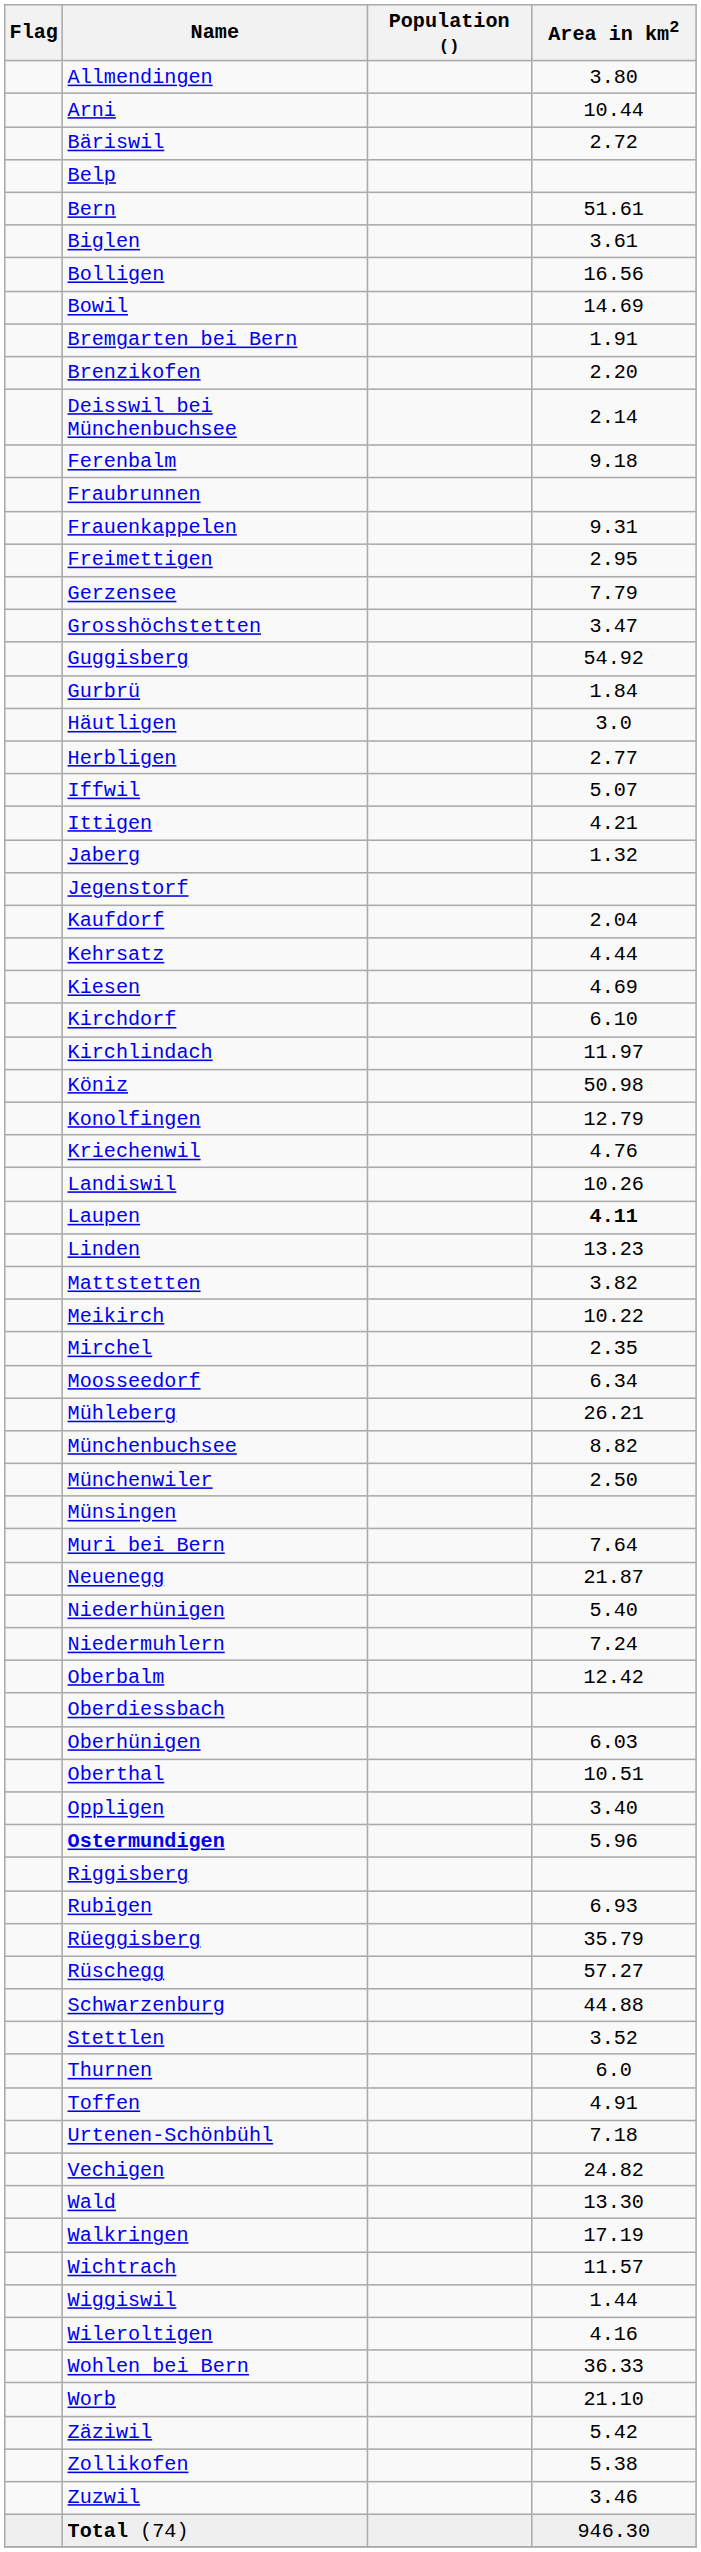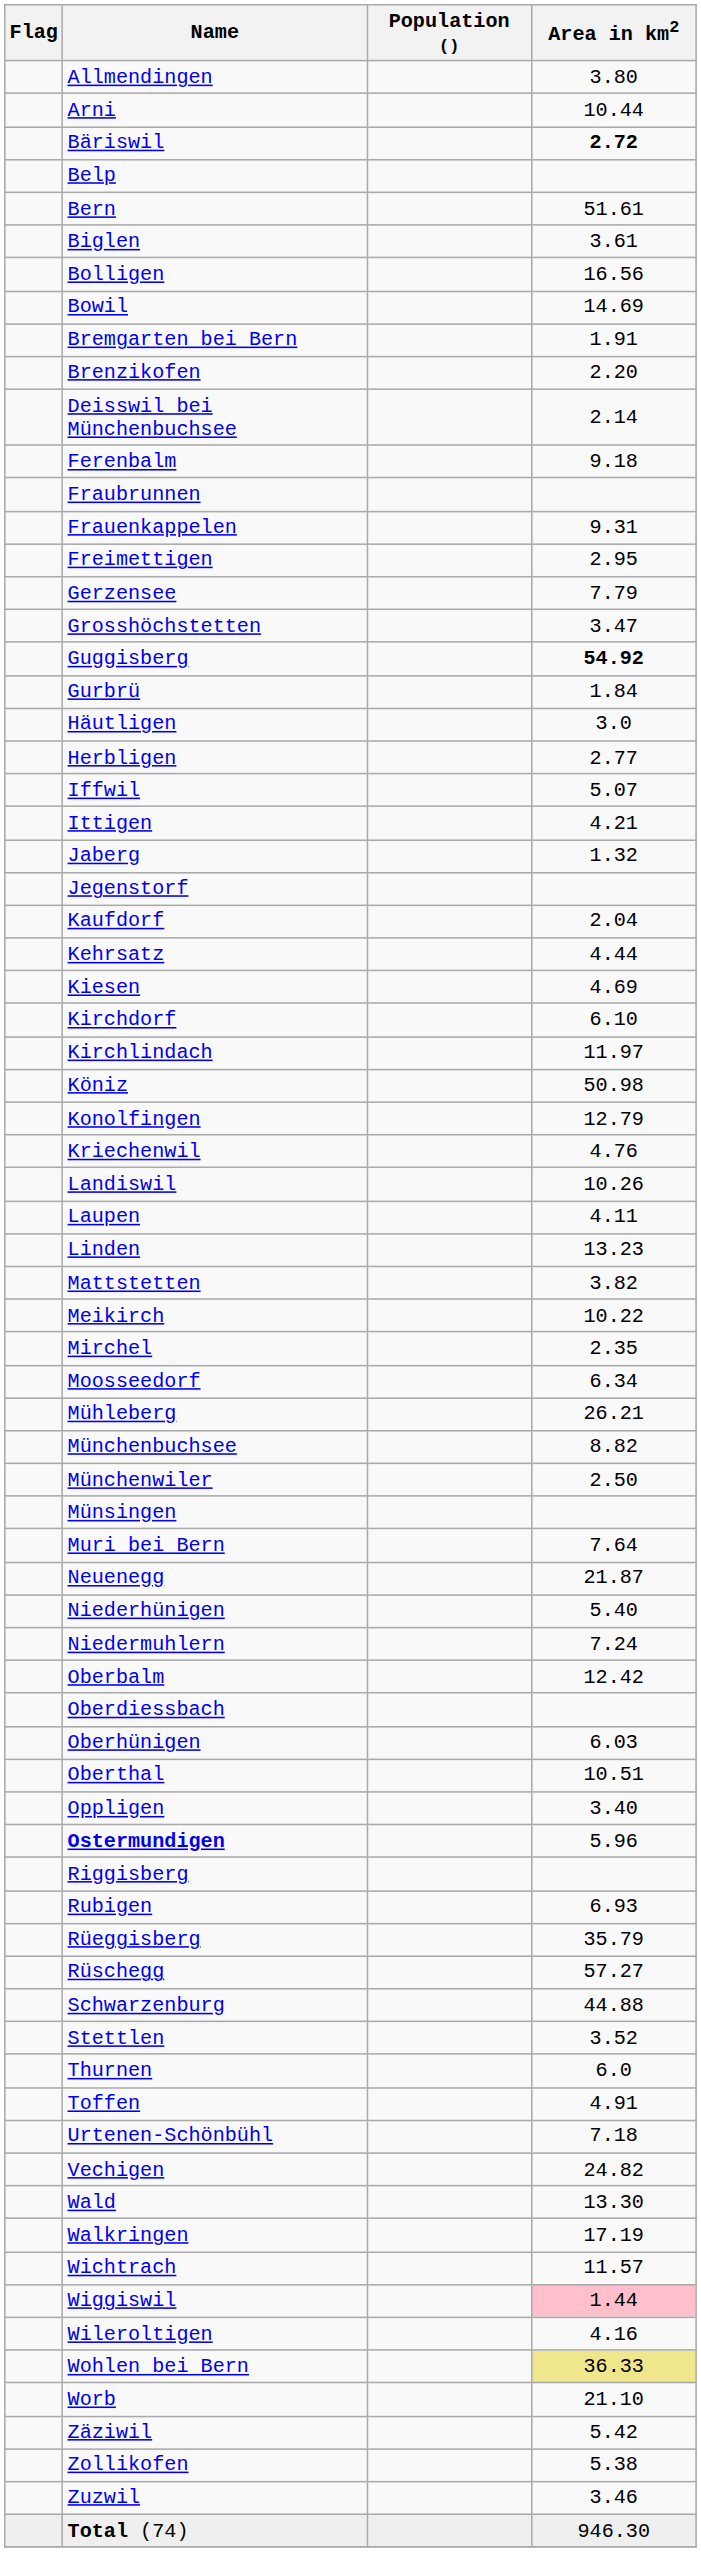Bäriswil | Area in km2: normal -> bold
Guggisberg | Area in km2: normal -> bold
Laupen | Area in km2: bold -> normal
Wiggiswil | Area in km2: no background -> pink background
Wohlen bei Bern | Area in km2: no background -> khaki background
